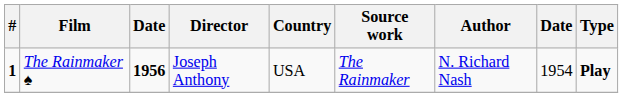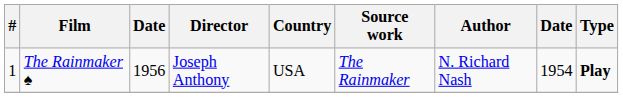The Rainmaker ♠ | #: bold -> normal
The Rainmaker ♠ | column 3: bold -> normal
